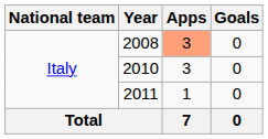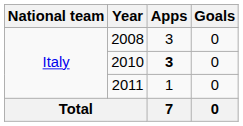2008 | Apps: lightsalmon background -> no background
2010 | Apps: normal -> bold
